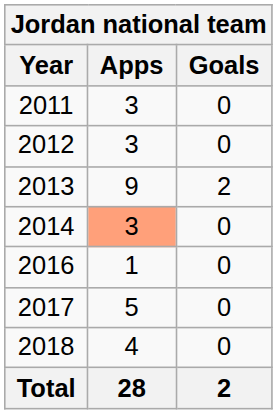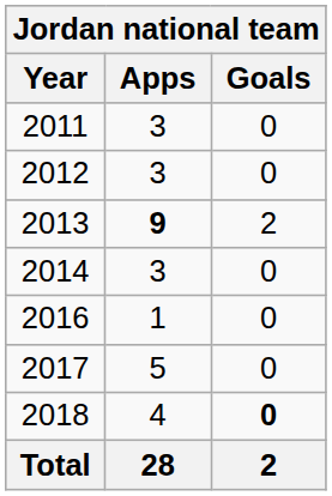2013 | Apps: normal -> bold
2014 | Apps: lightsalmon background -> no background
2018 | Goals: normal -> bold
